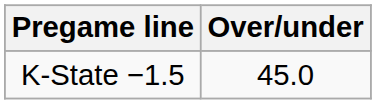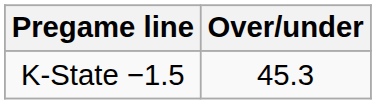K-State −1.5 | Over/under: 45.0 -> 45.3
